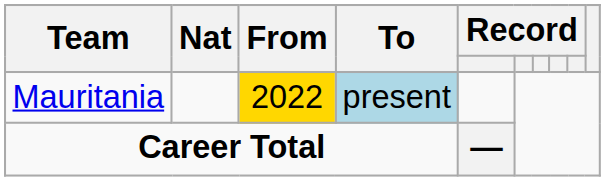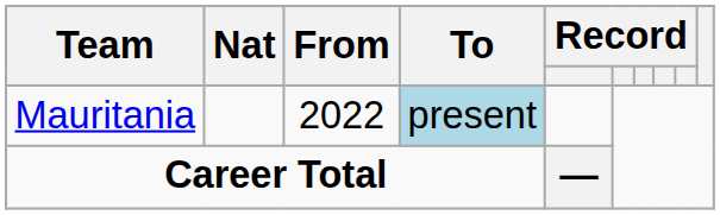Mauritania | From: gold background -> no background
